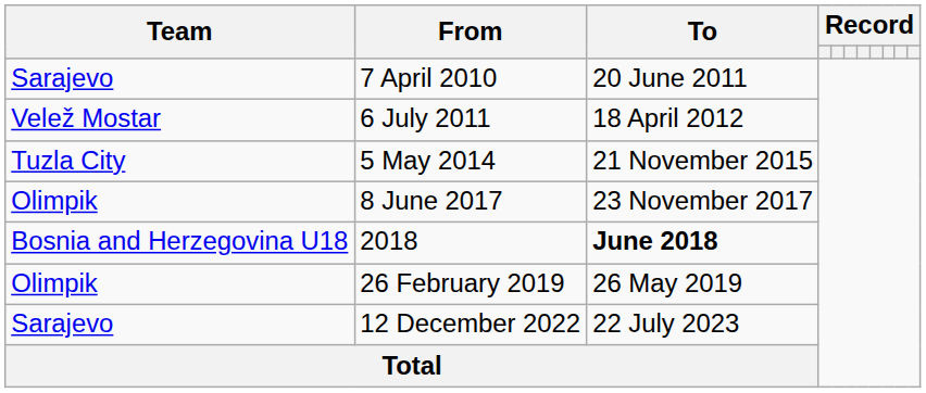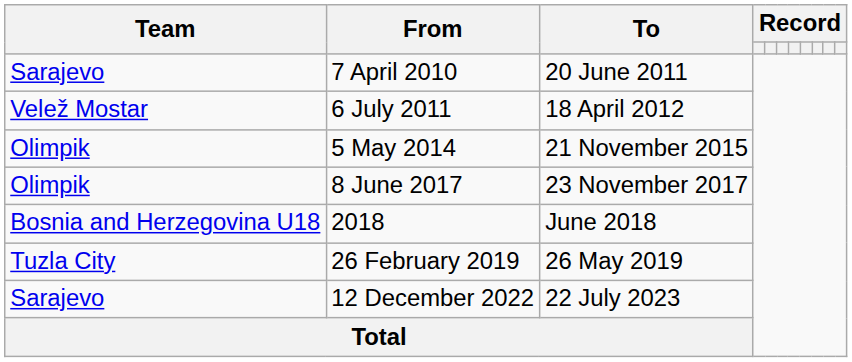5 May 2014 | Team: Tuzla City -> Olimpik
2018 | To: bold -> normal
26 February 2019 | Team: Olimpik -> Tuzla City
